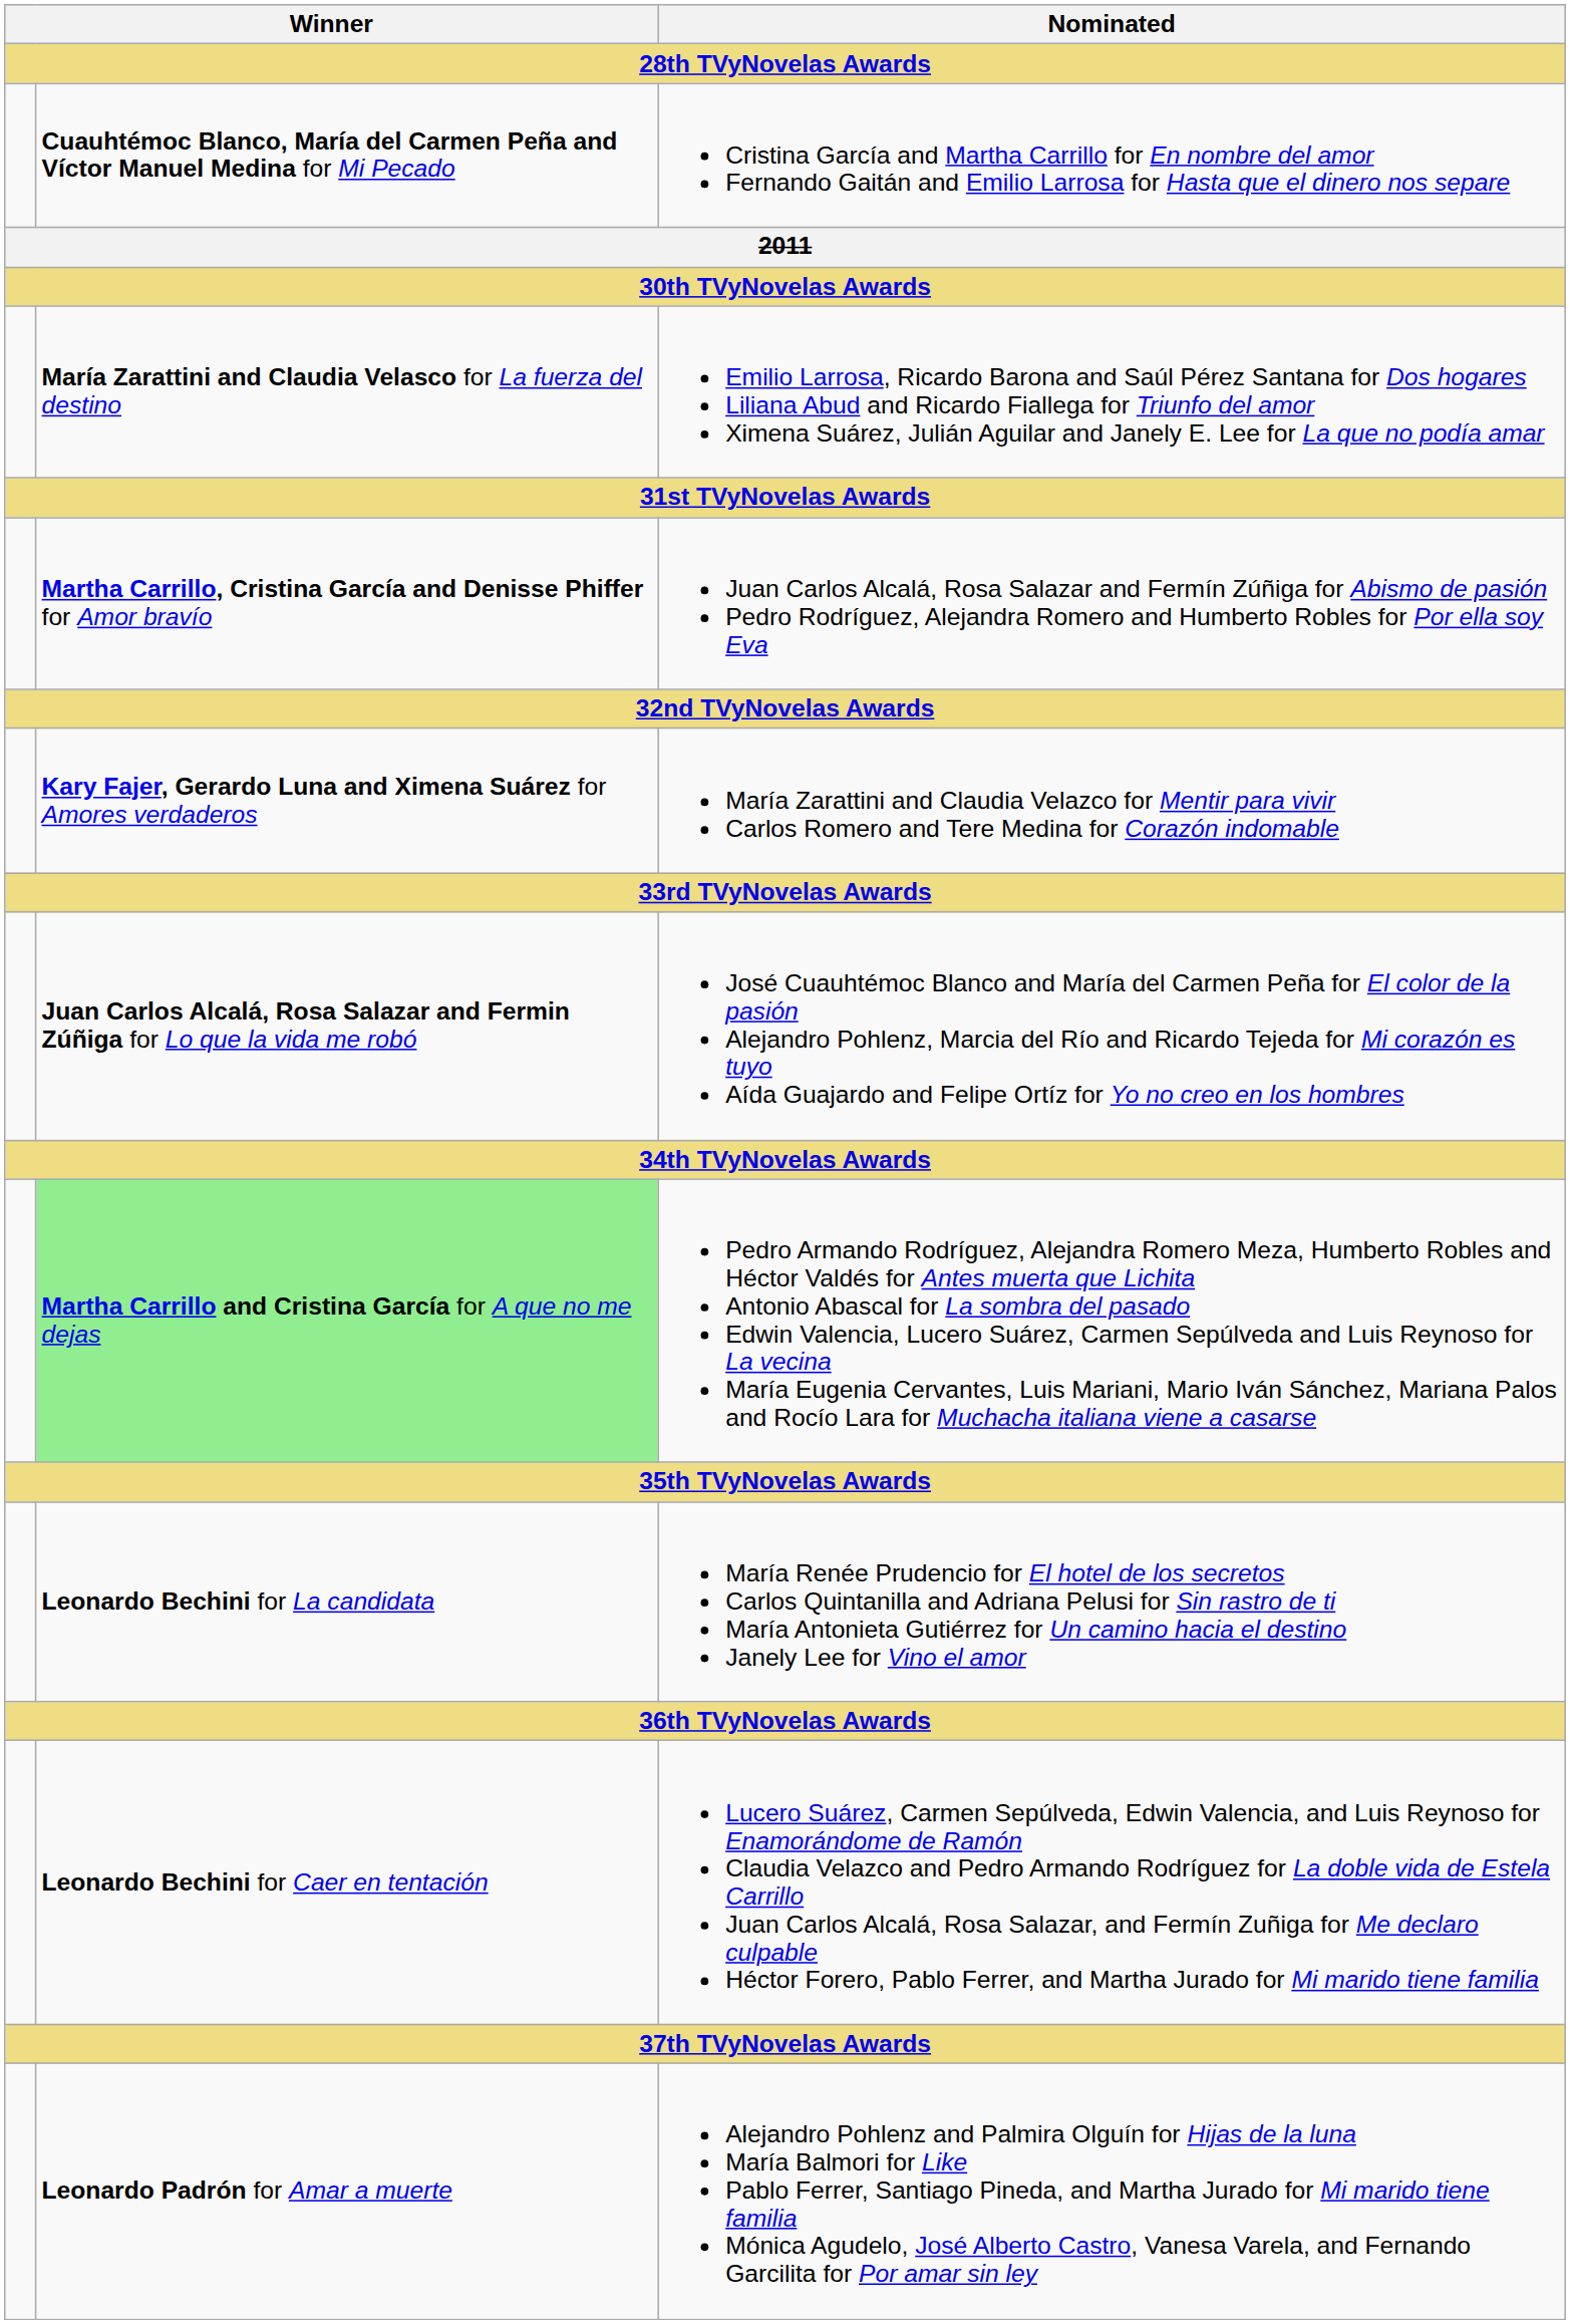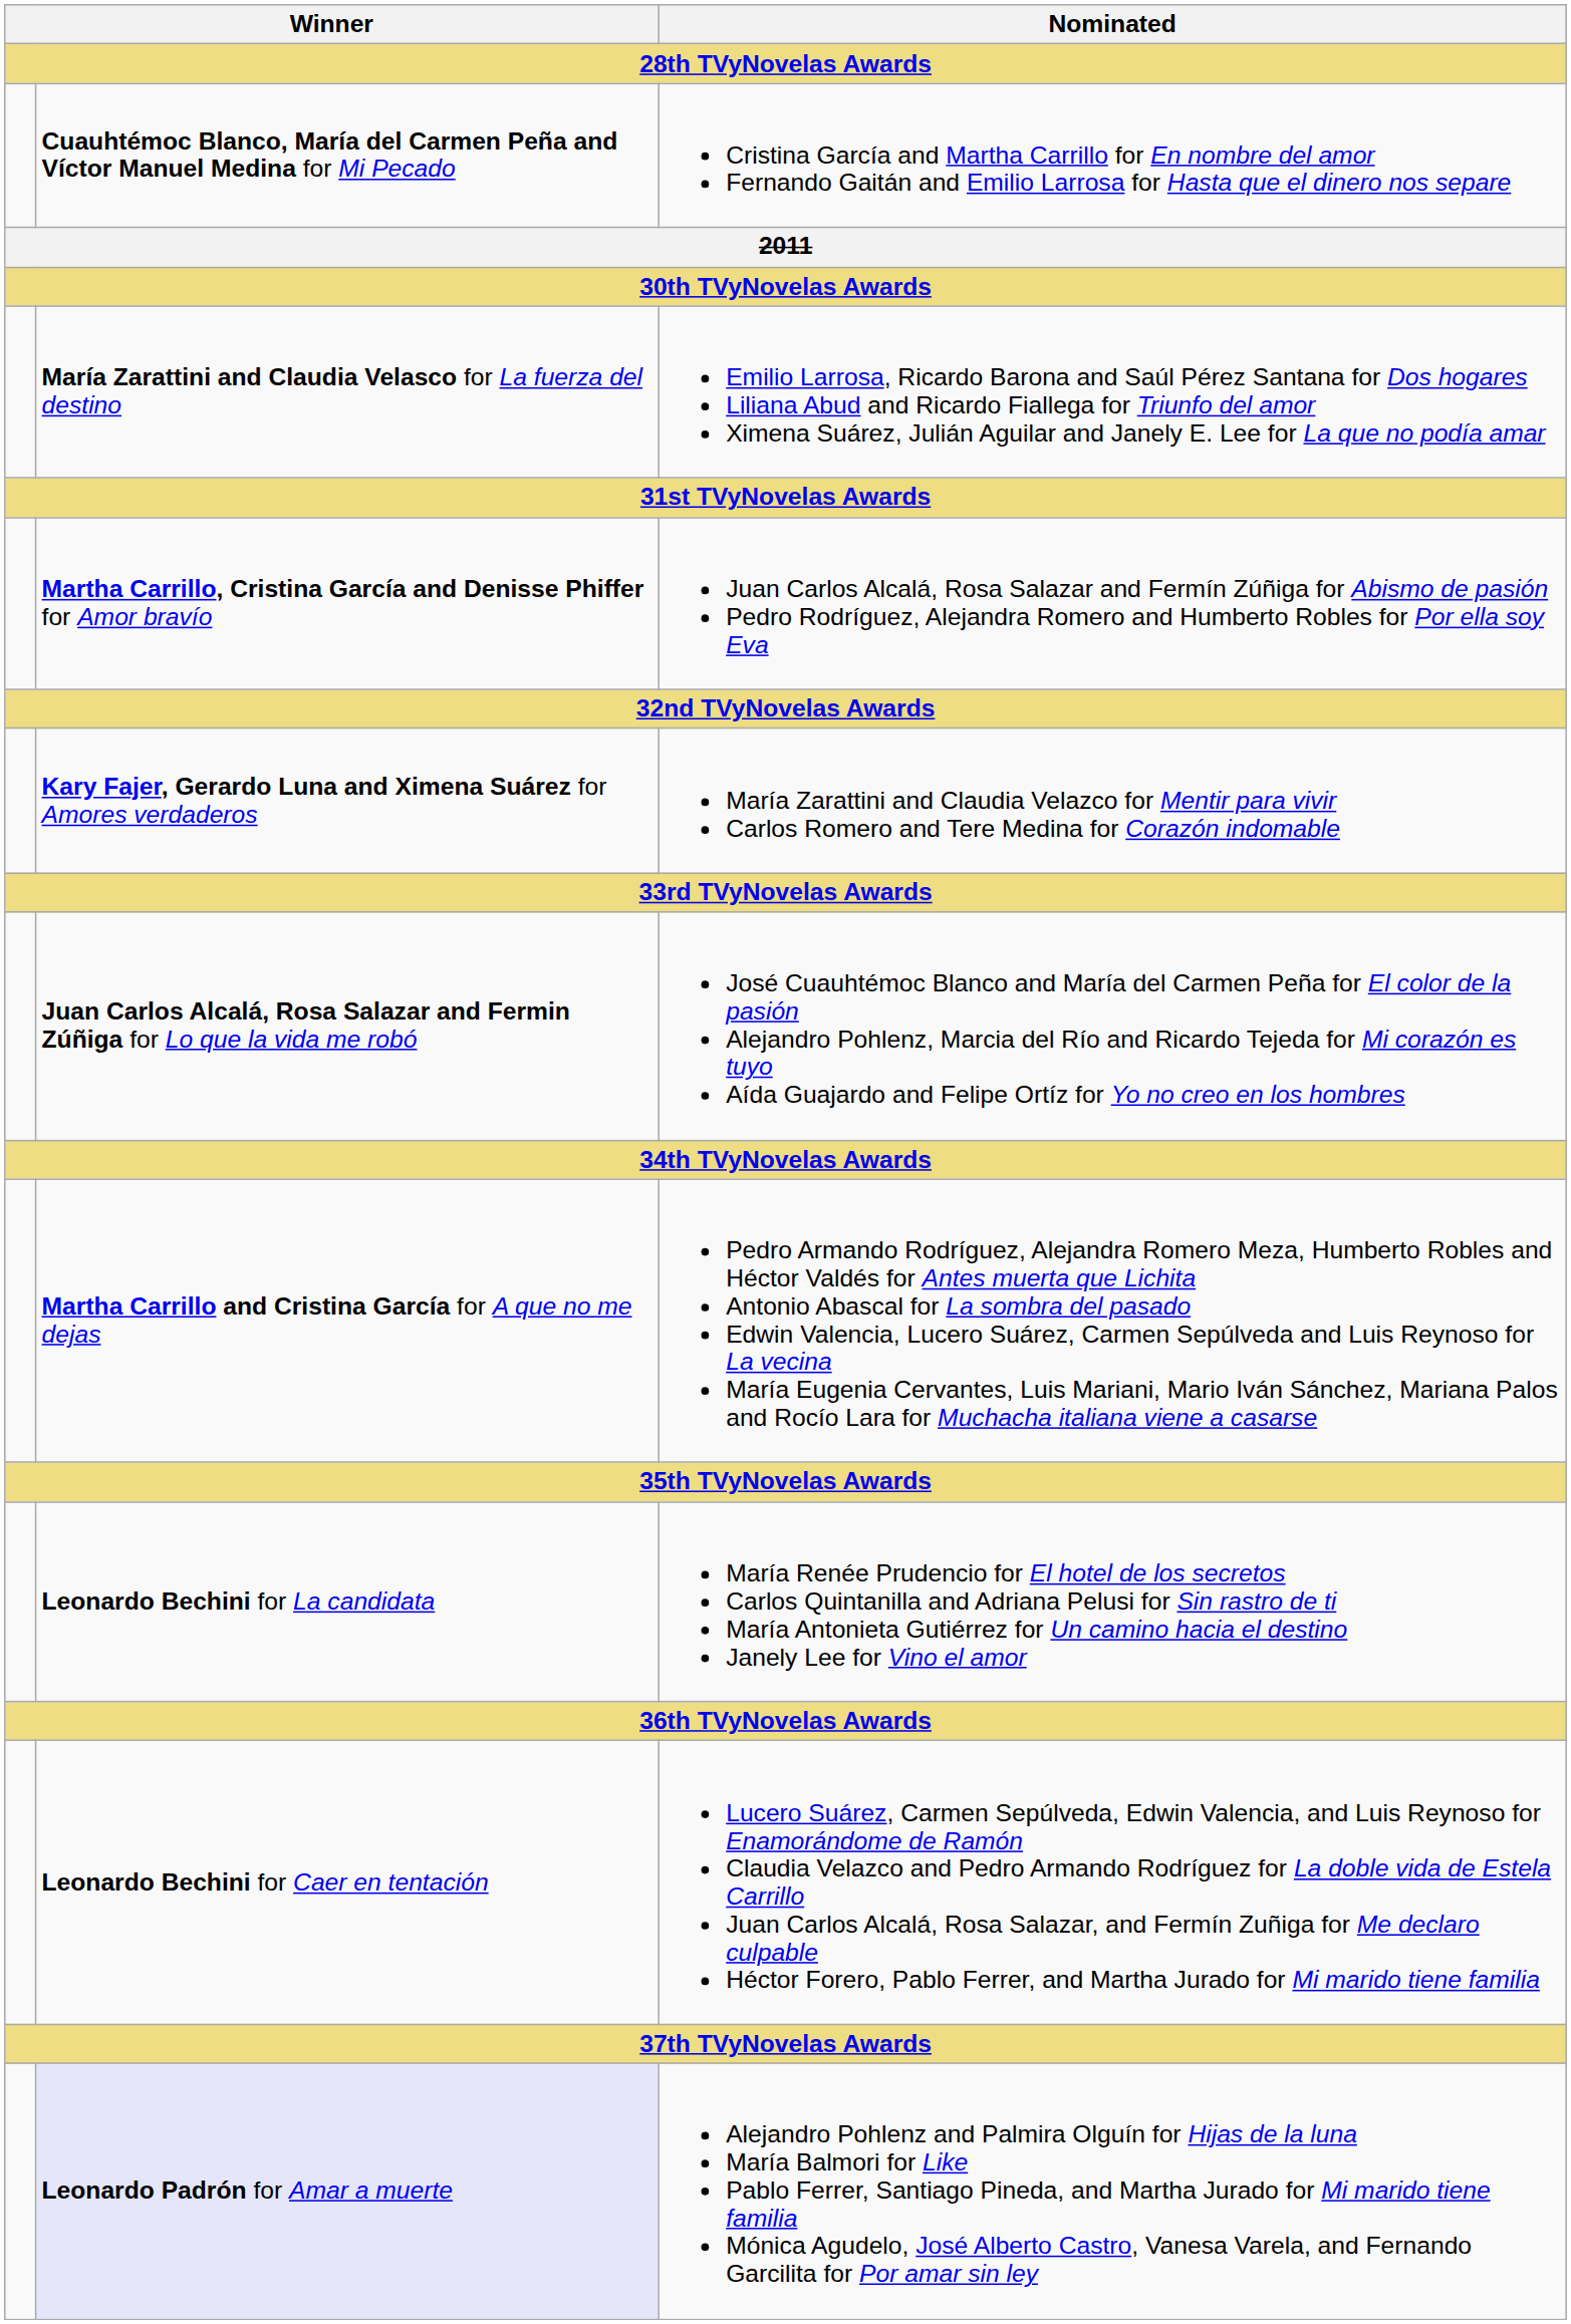Martha Carrillo and Cristina García for A que no me dejas | column 2: lightgreen background -> no background
Leonardo Padrón for Amar a muerte | column 2: no background -> lavender background
